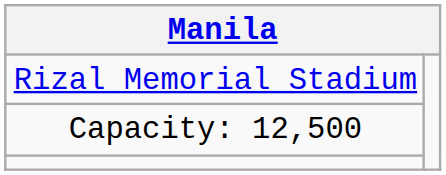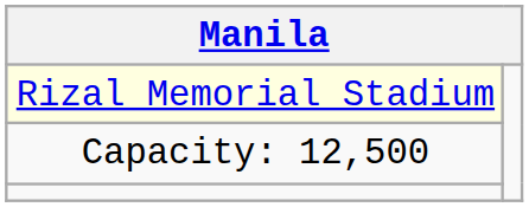Rizal Memorial Stadium | column 1: no background -> lightyellow background
